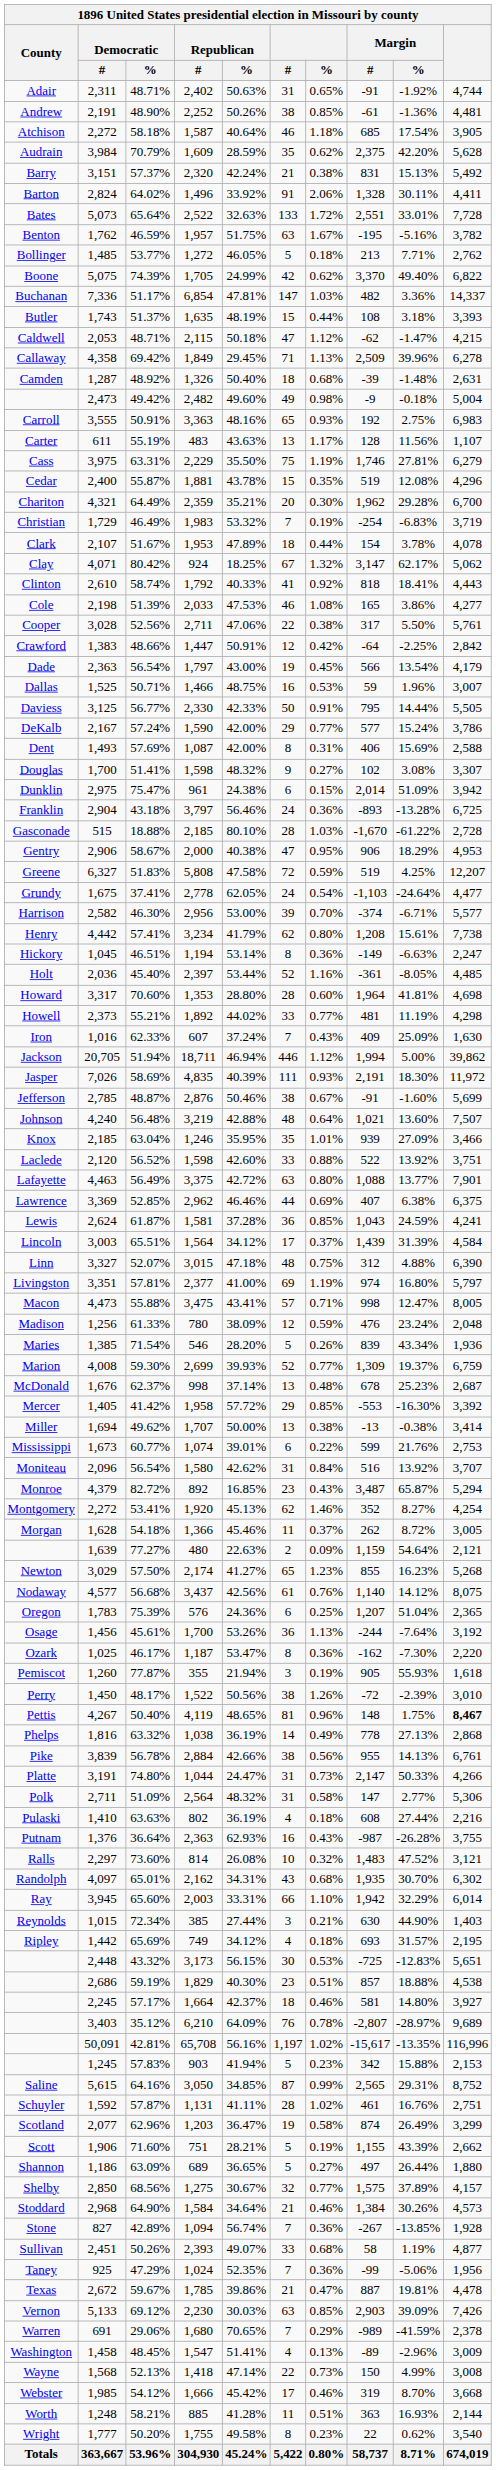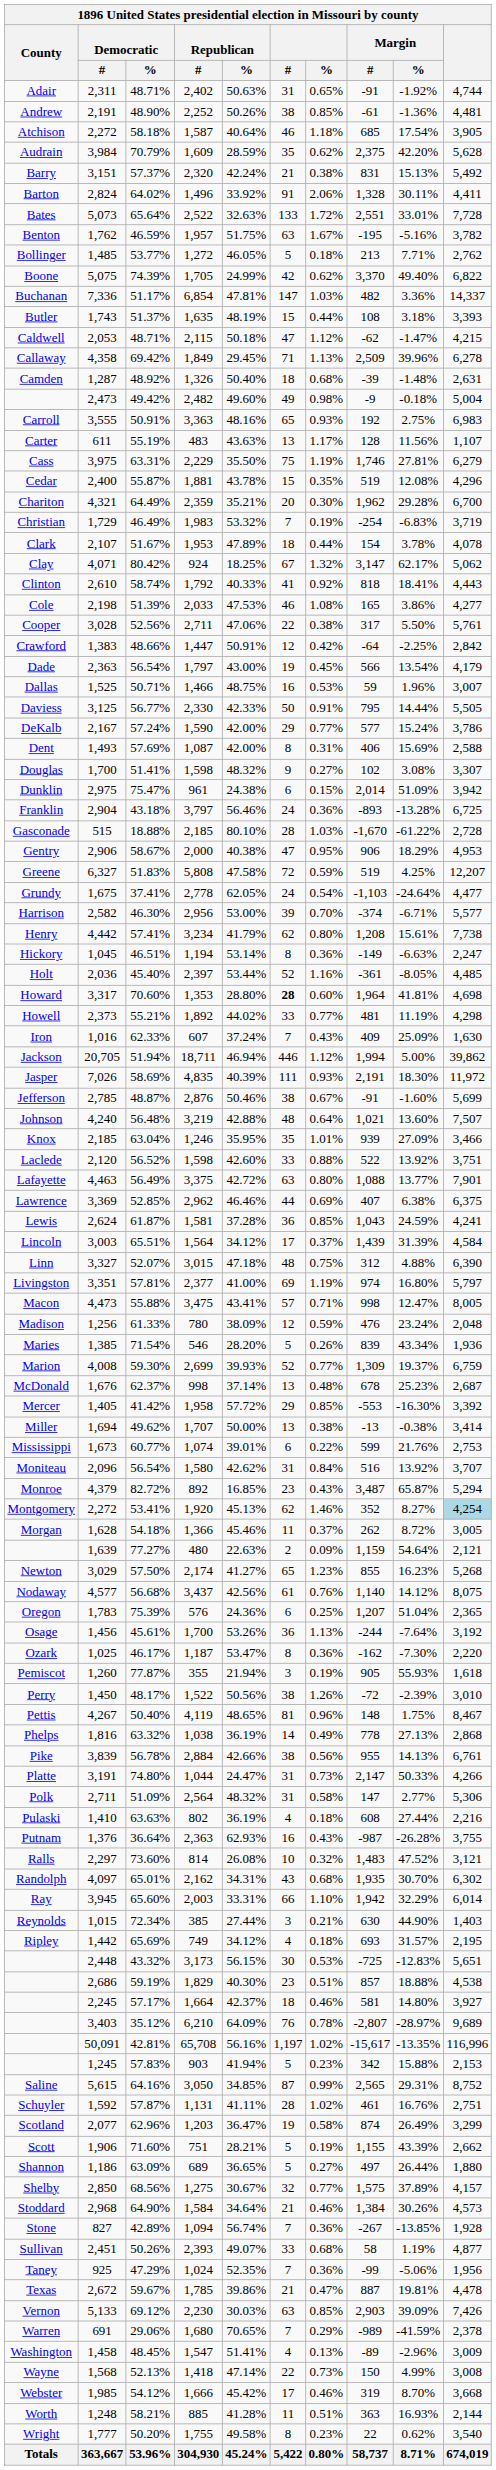Howard | #: normal -> bold
Montgomery | column 10: no background -> lightblue background
Pettis | column 10: bold -> normal
